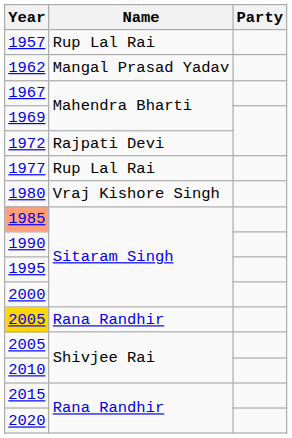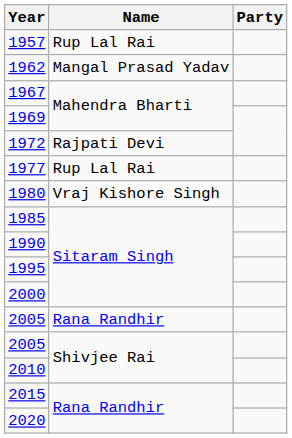1985 | Year: lightsalmon background -> no background
2005 / Rana Randhir | Year: gold background -> no background
